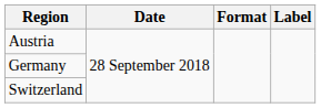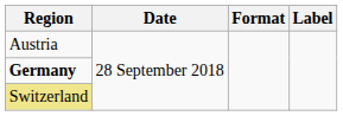Germany | Region: normal -> bold
Switzerland | Region: no background -> khaki background
